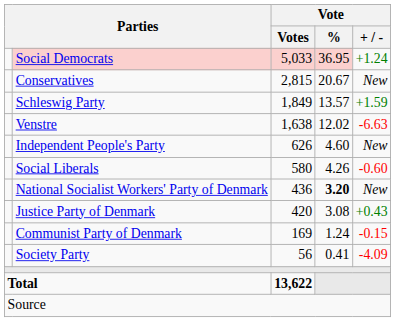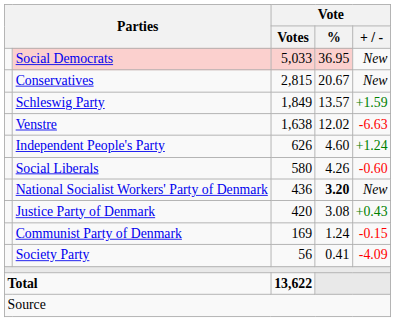Social Democrats | Vote / + / -: +1.24 -> New
Independent People's Party | Vote / + / -: New -> +1.24
